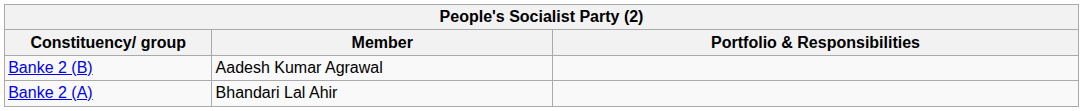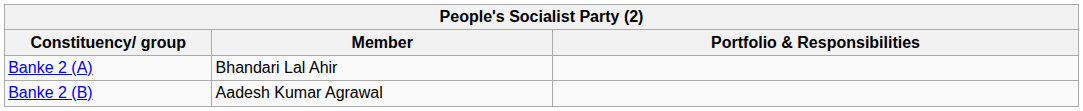rows swapped: Banke 2 (A) <-> Banke 2 (B)
